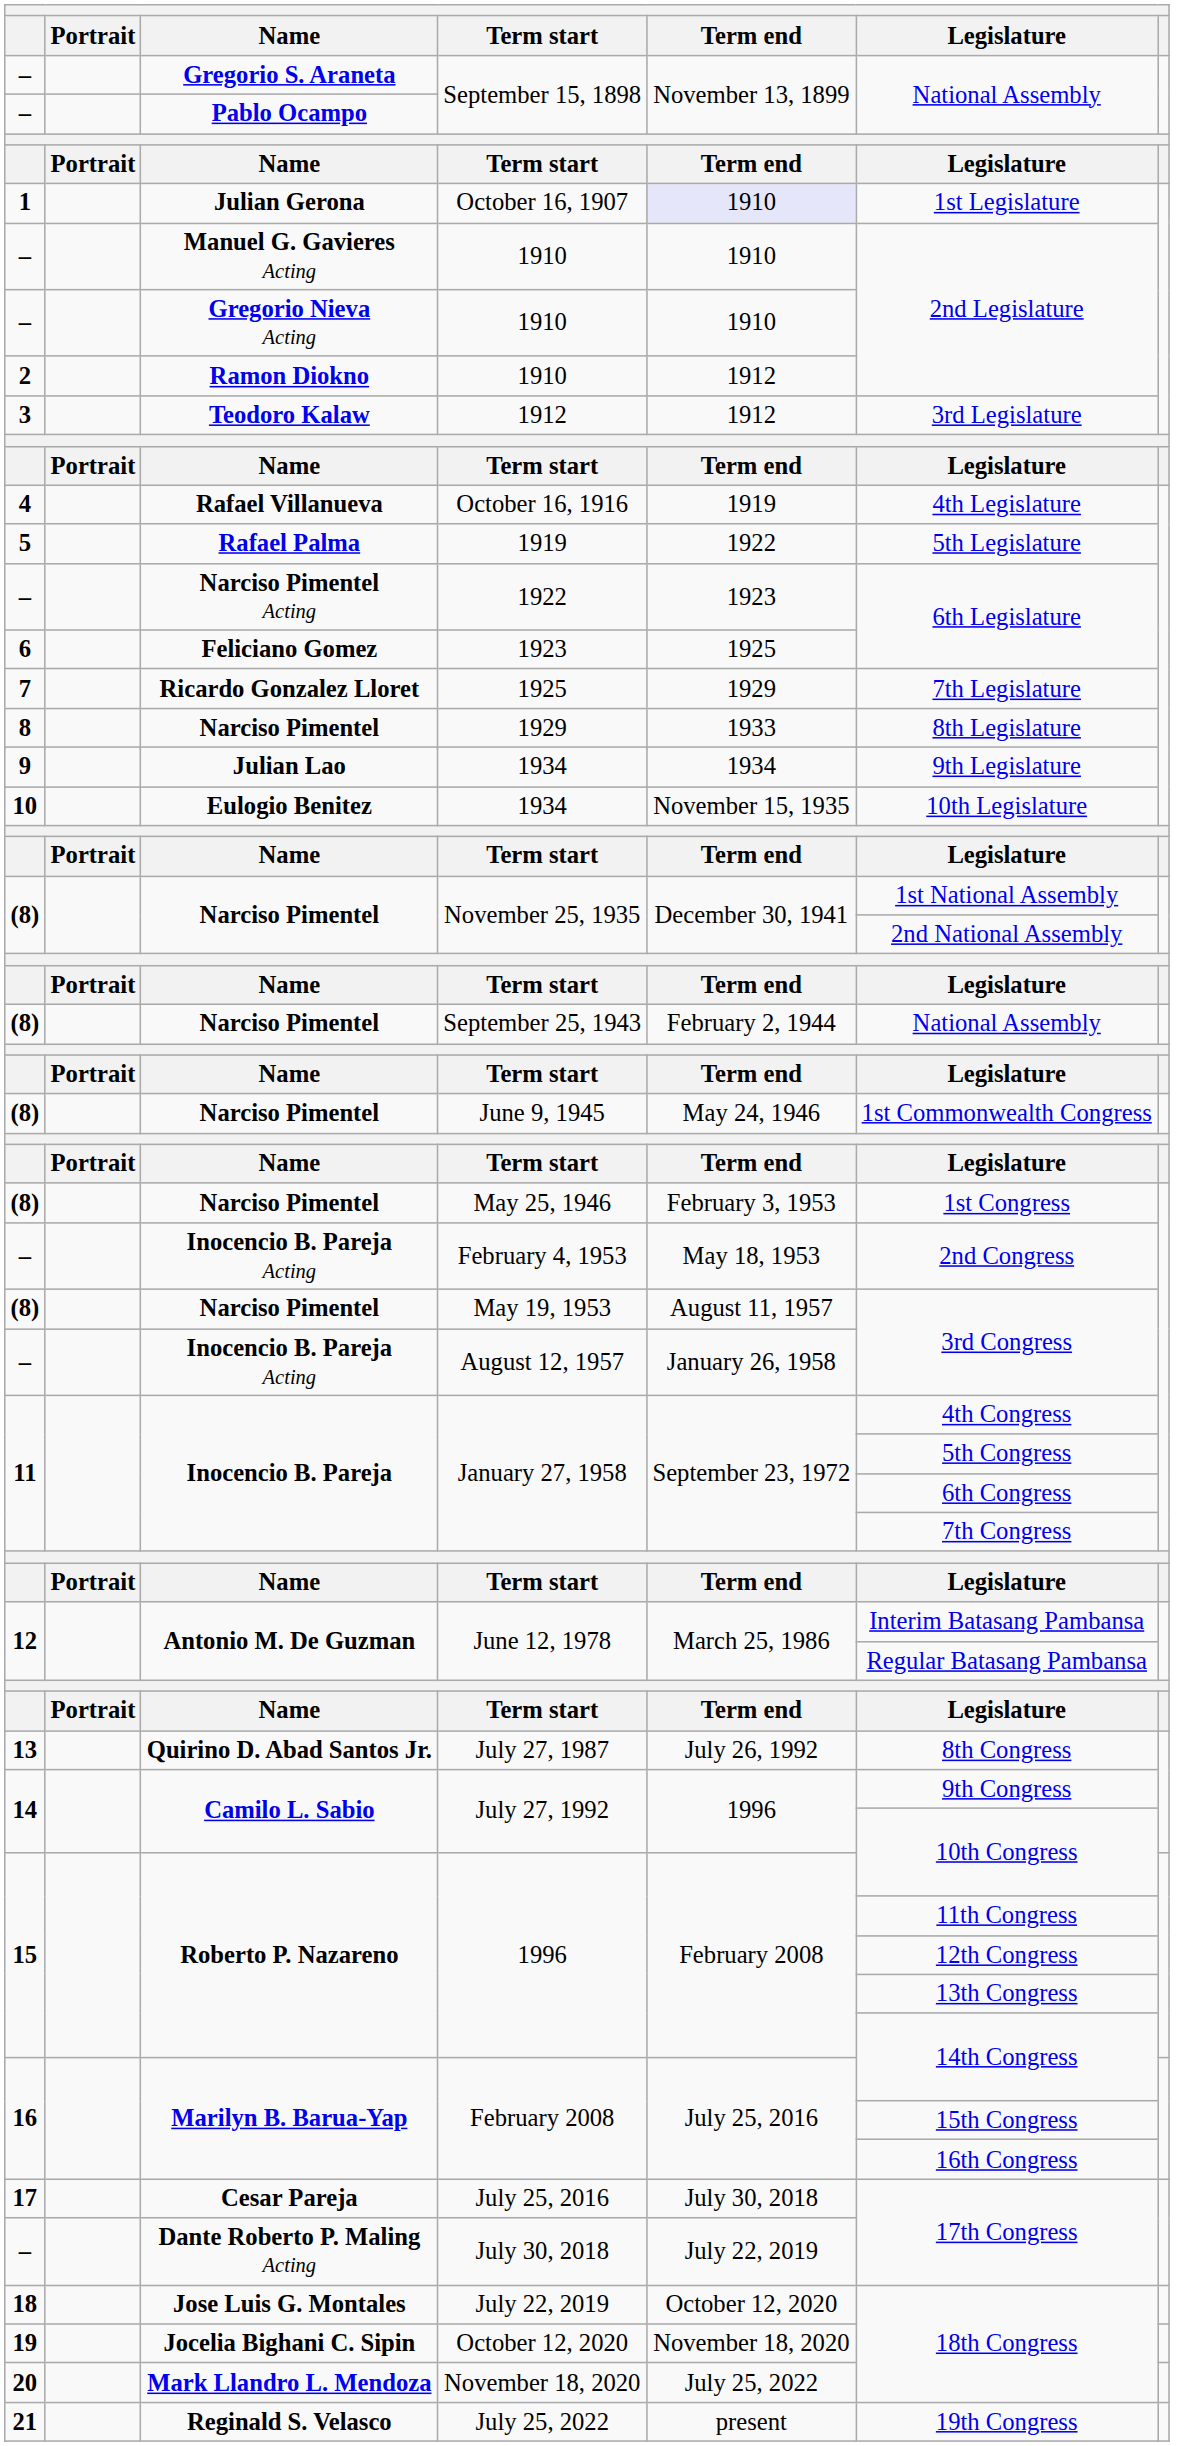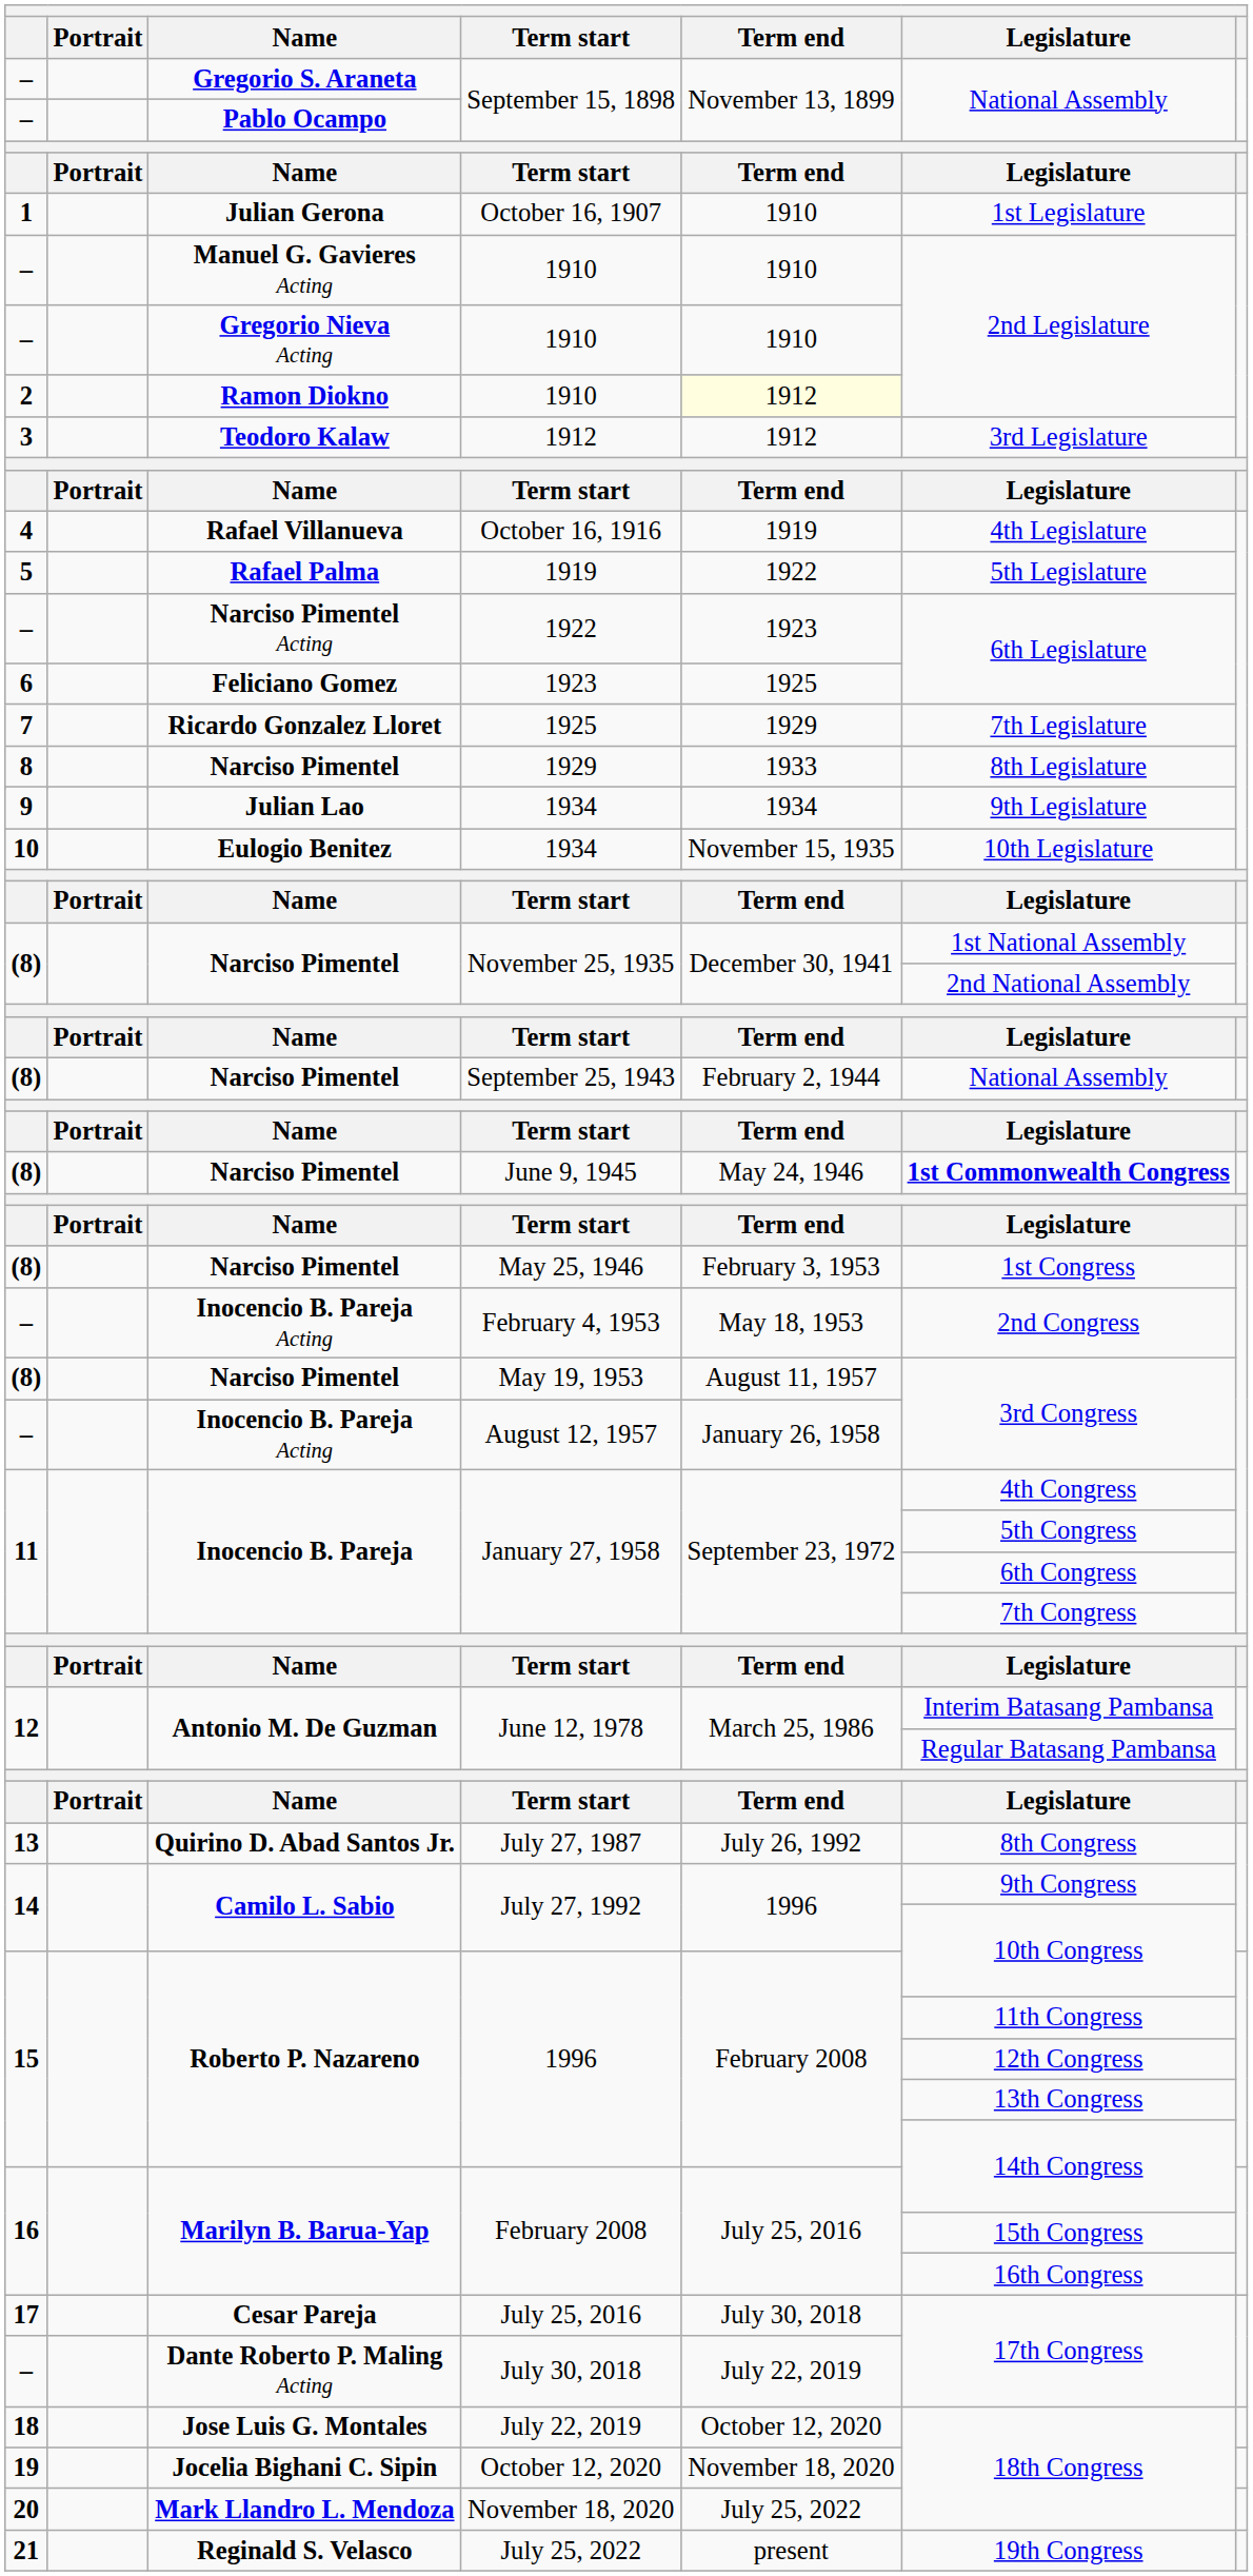October 16, 1907 | Term end: lavender background -> no background
Ramon Diokno / 1910 | Term end: no background -> lightyellow background
June 9, 1945 | Legislature: normal -> bold
